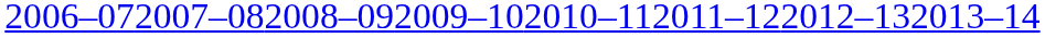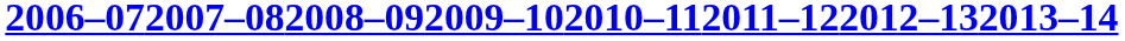row 1 | column 1: normal -> bold
